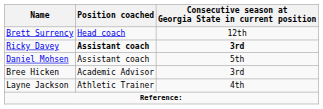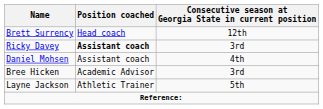Ricky Davey | Consecutive season at Georgia State in current position: bold -> normal
Daniel Mohsen | Consecutive season at Georgia State in current position: 5th -> 4th
Layne Jackson | Consecutive season at Georgia State in current position: 4th -> 5th
